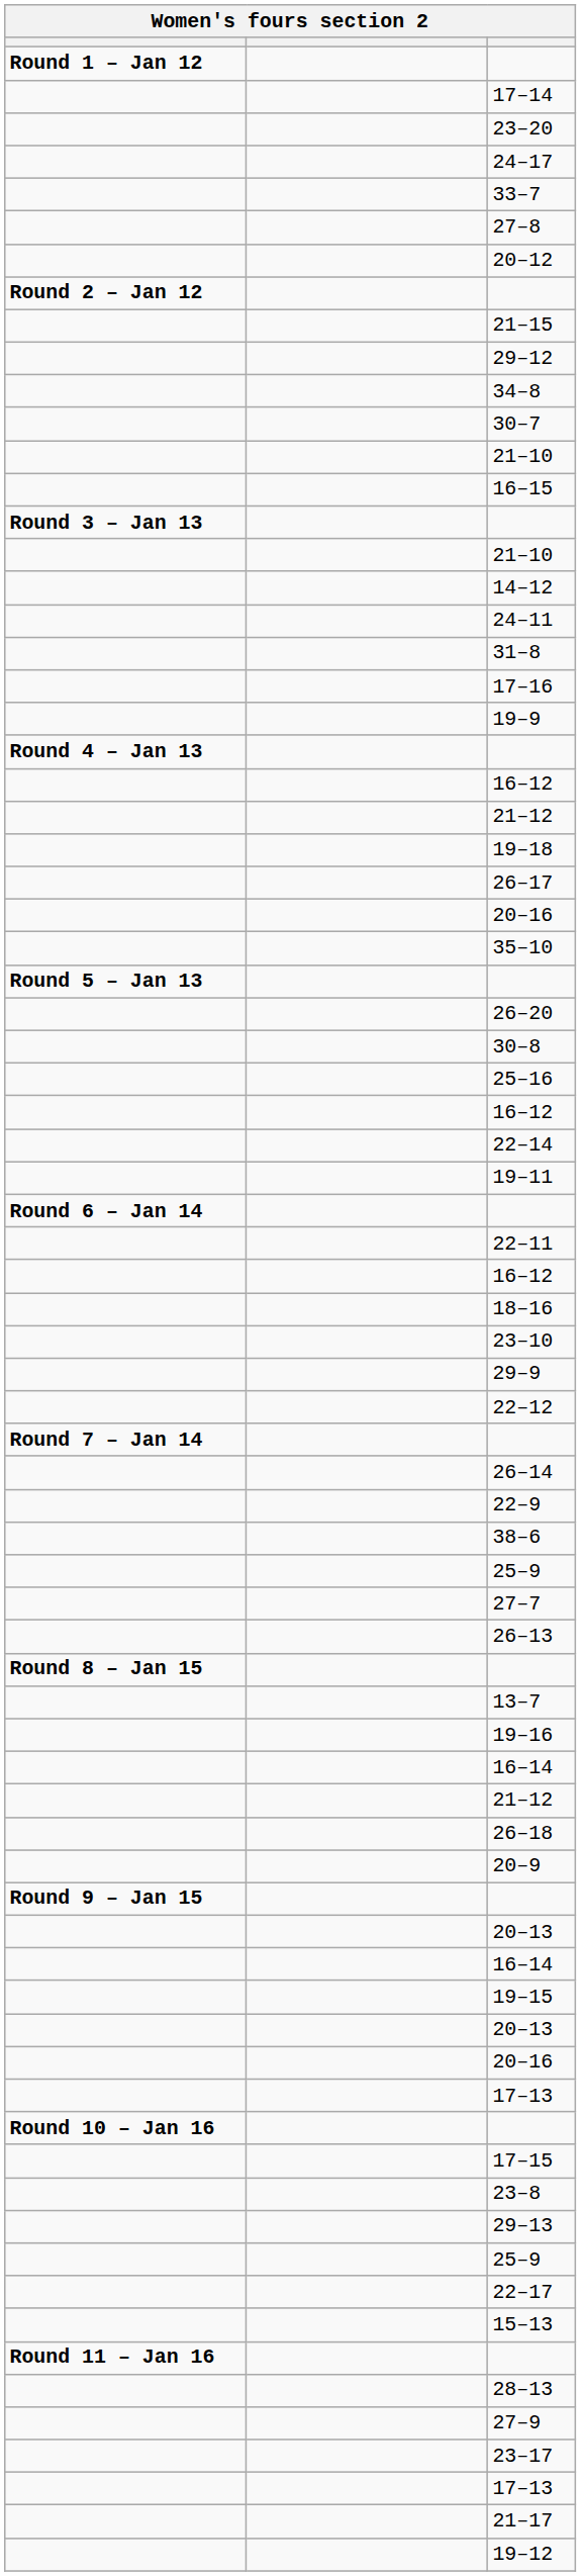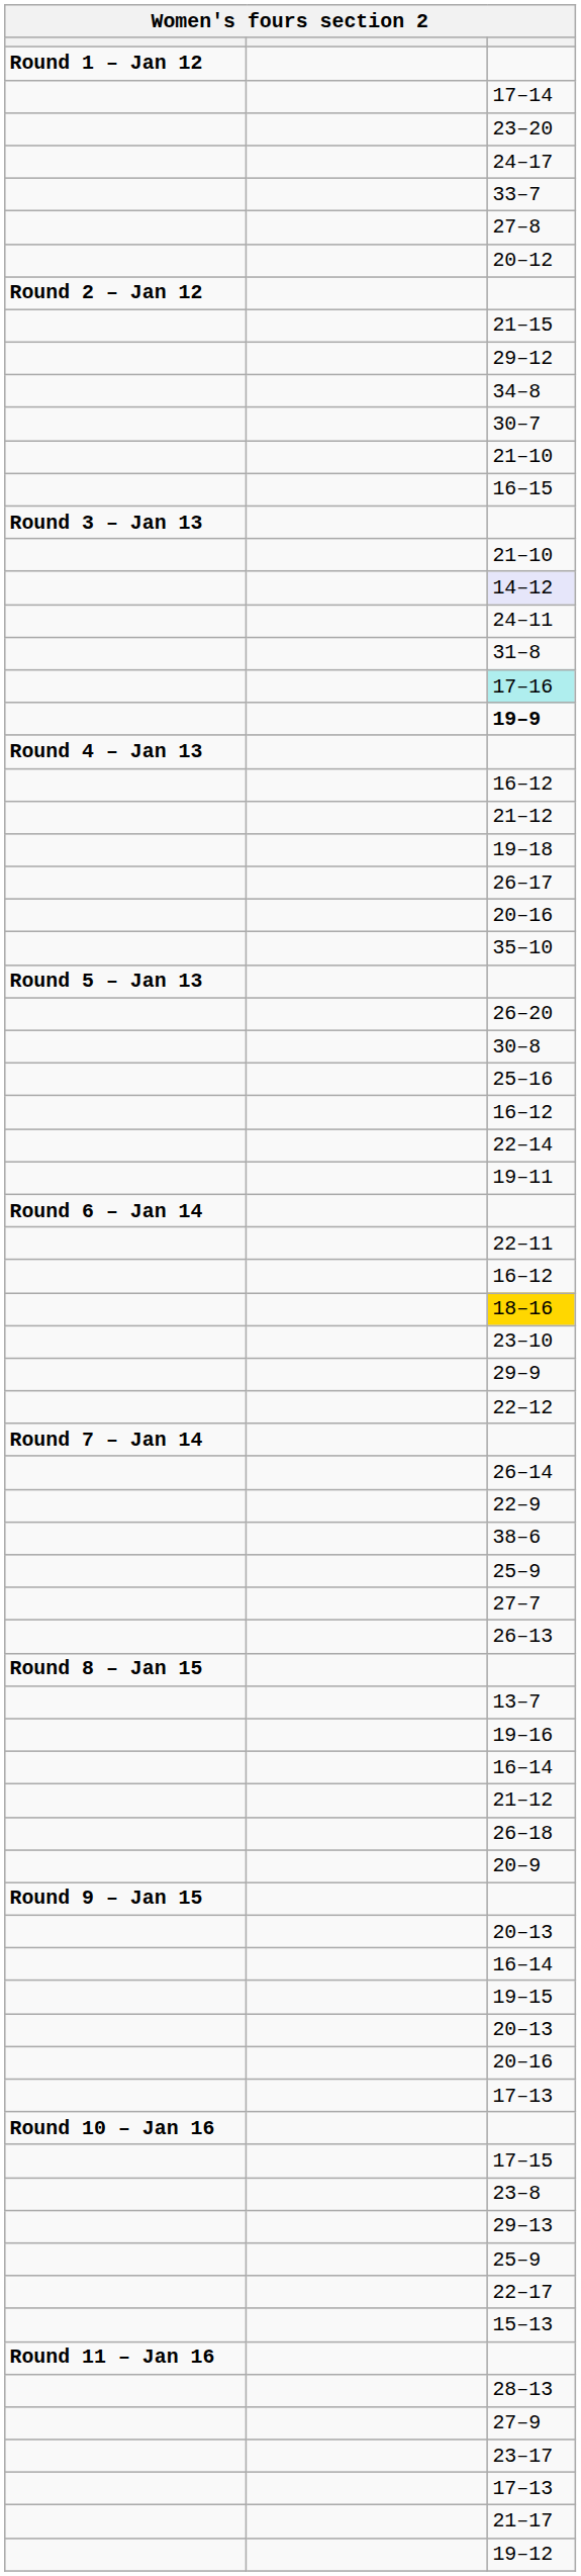14–12 | column 3: no background -> lavender background
17–16 | column 3: no background -> paleturquoise background
19–9 | column 3: normal -> bold
18–16 | column 3: no background -> gold background
